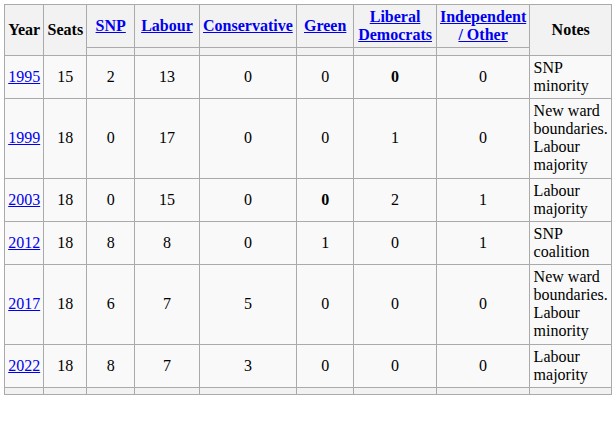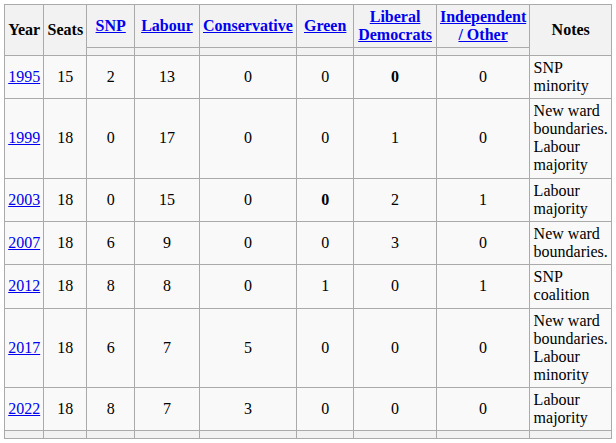+ row: 2007 | 18 | 6 | 9 | 0 | 0 | 3 | 0 | New ward boundaries.
